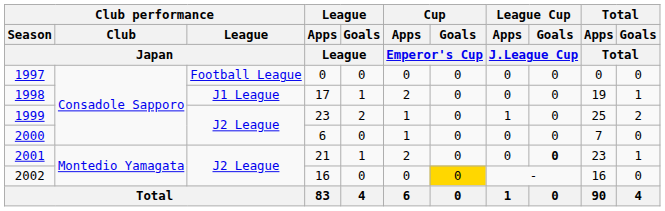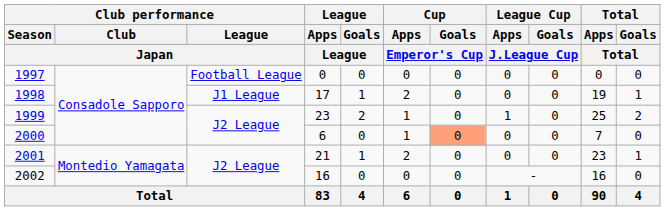2000 | Cup / Goals / Emperor's Cup: no background -> lightsalmon background
2001 | League Cup / Goals / J.League Cup: bold -> normal
2002 | Cup / Goals / Emperor's Cup: gold background -> no background
